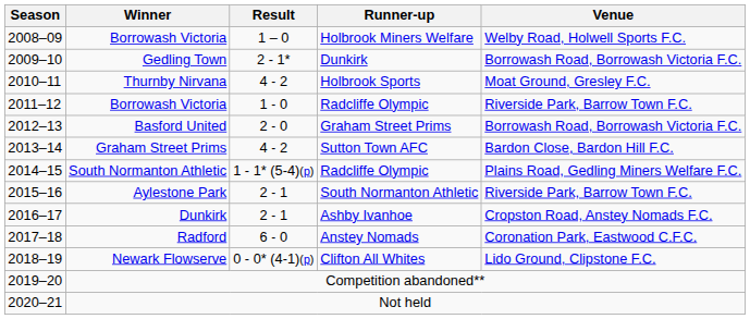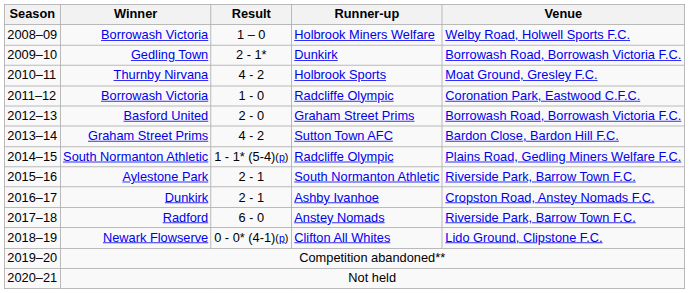Borrowash Victoria / Radcliffe Olympic | Venue: Riverside Park, Barrow Town F.C. -> Coronation Park, Eastwood C.F.C.
Radford | Venue: Coronation Park, Eastwood C.F.C. -> Riverside Park, Barrow Town F.C.
